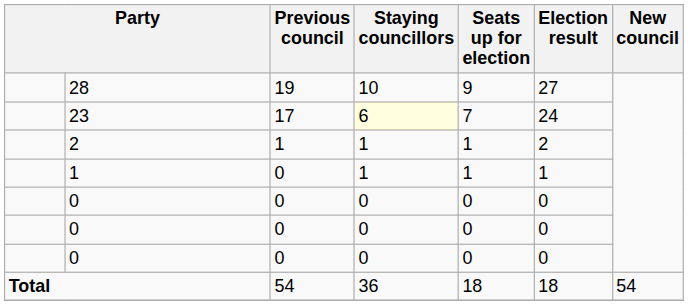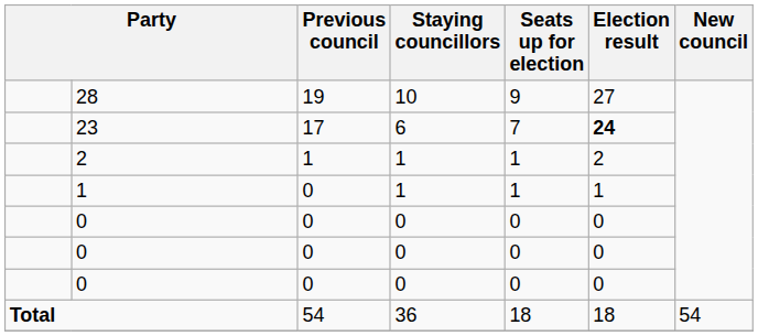23 | Staying councillors: lightyellow background -> no background
23 | Election result: normal -> bold
